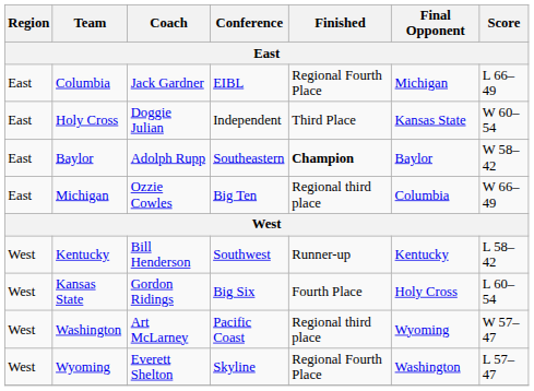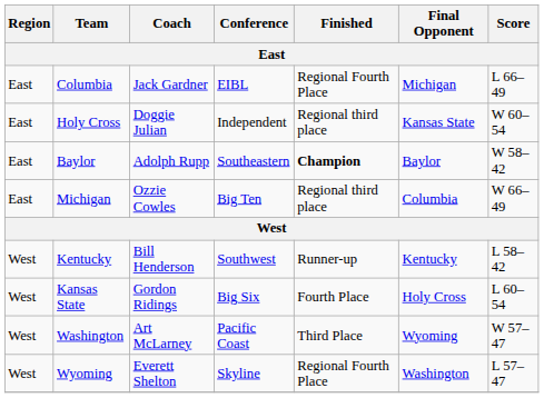row 4 | Finished: Third Place -> Regional third place
row 10 | Finished: Regional third place -> Third Place
